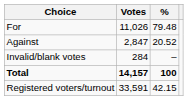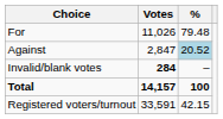Against | %: no background -> lightblue background
Invalid/blank votes | Votes: normal -> bold
